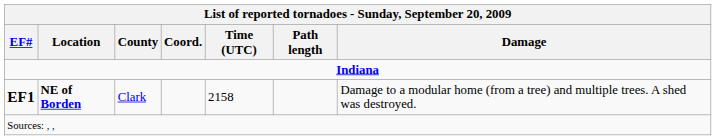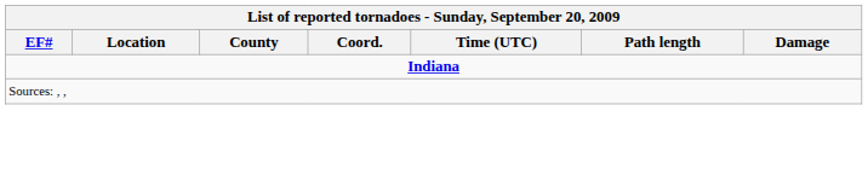- row: EF1 | NE of Borden | Clark | 2158 | Damage to a modular home (from a tree) and multiple trees. A shed was destroyed.
